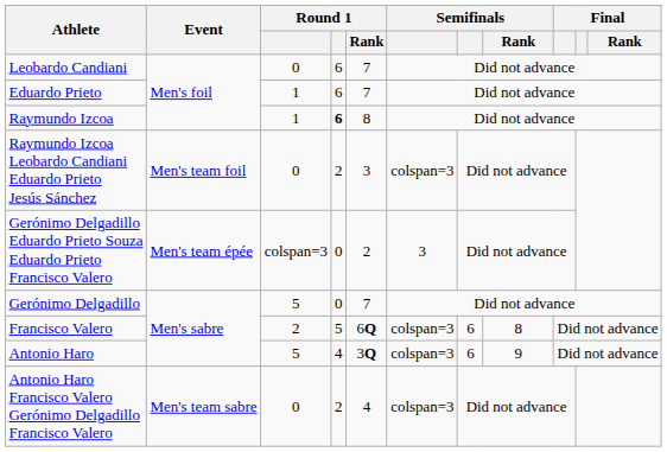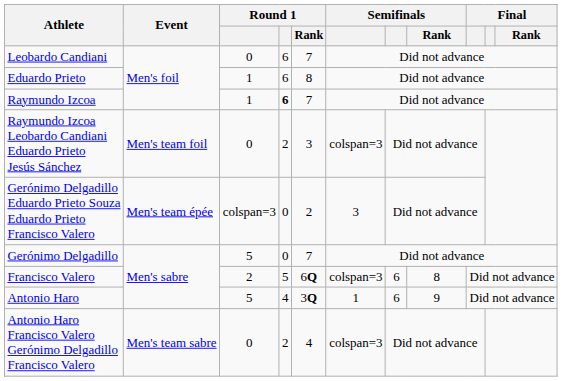Eduardo Prieto | Round 1 / Rank: 7 -> 8
Raymundo Izcoa | Round 1 / Rank: 8 -> 7
Antonio Haro | column 6: colspan=3 -> 1
